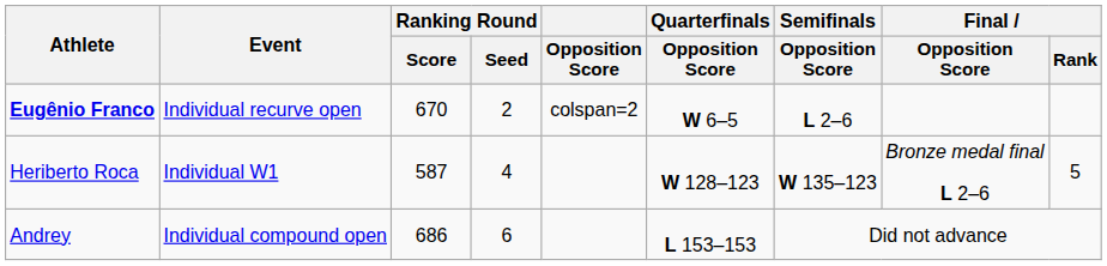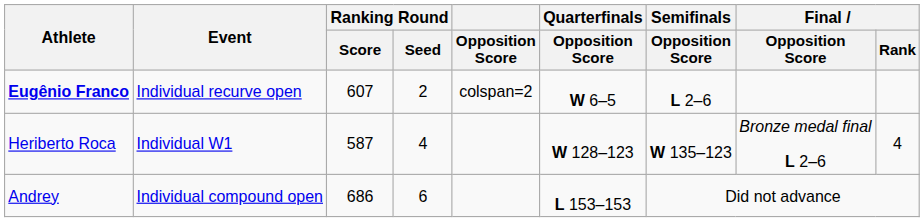Eugênio Franco | Ranking Round / Score: 670 -> 607
Heriberto Roca | Final / Rank: 5 -> 4
